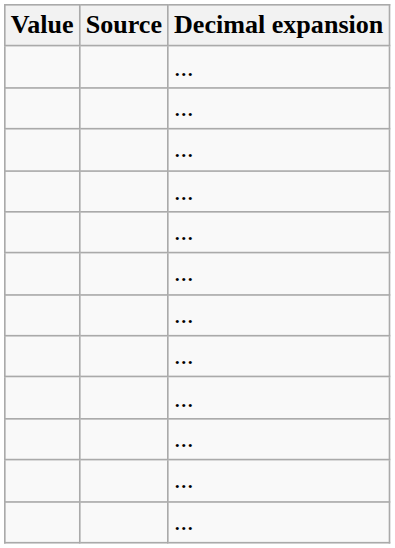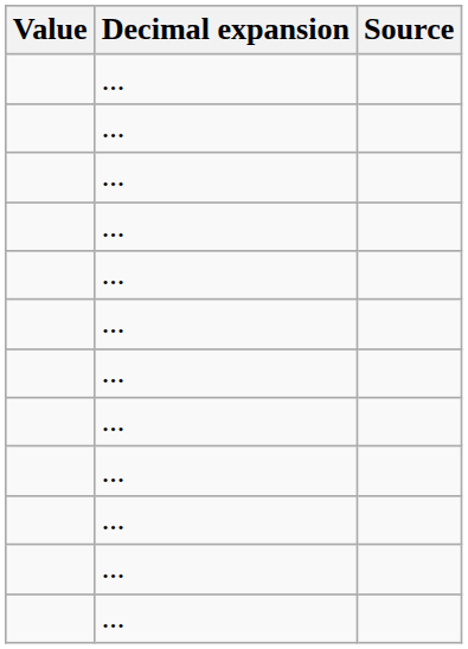columns swapped: Decimal expansion <-> Source
